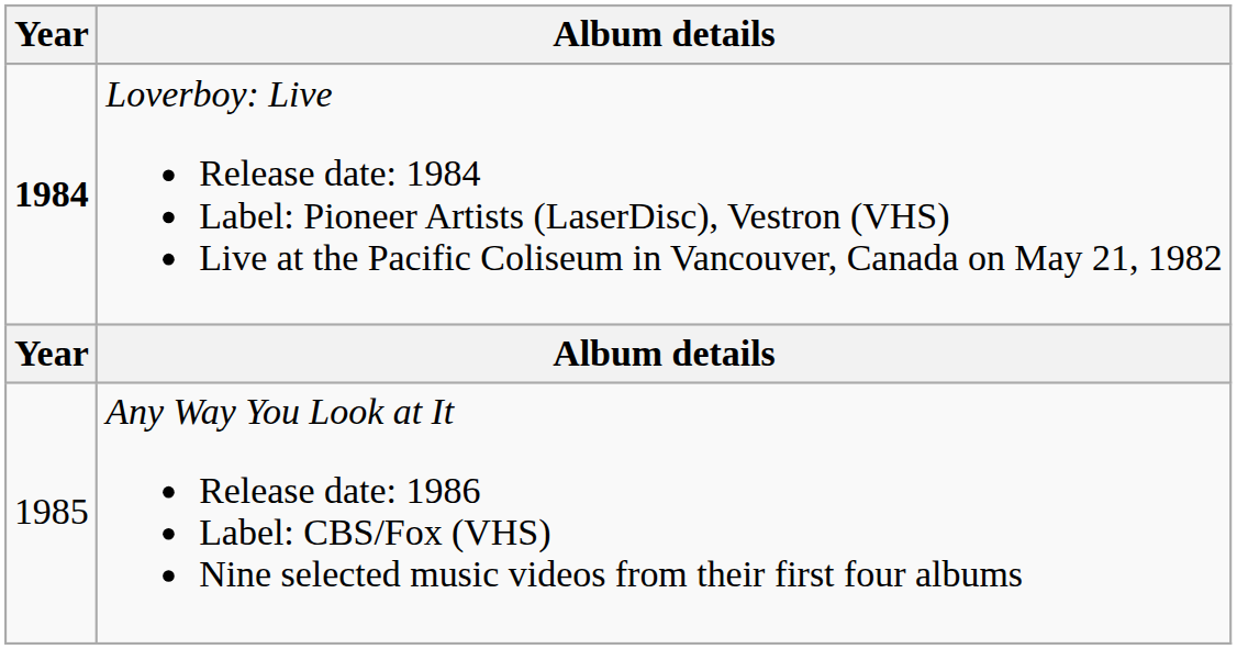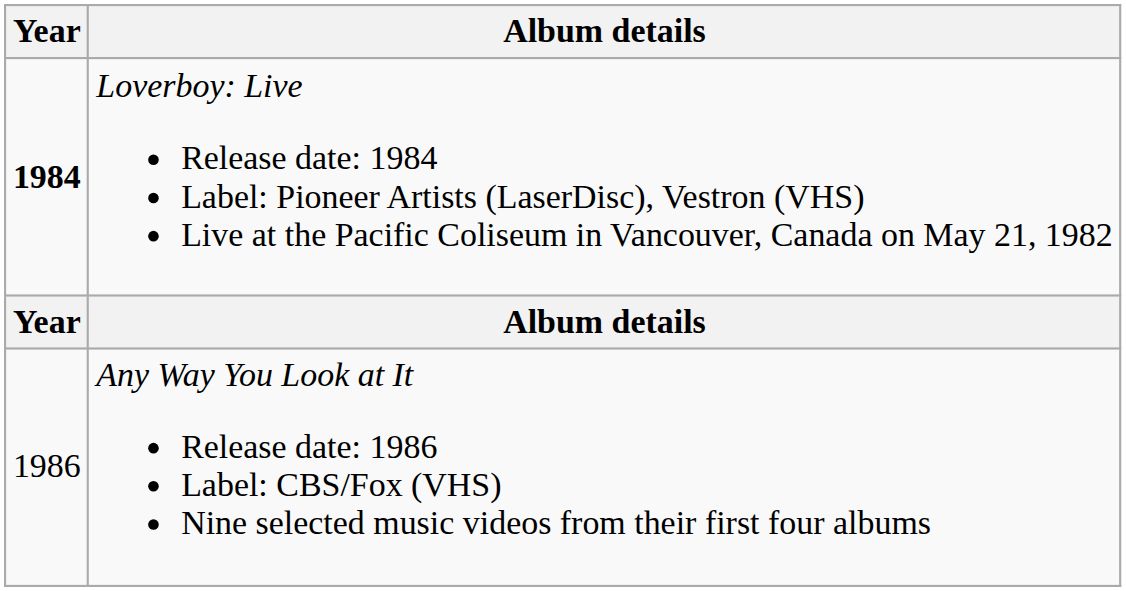row 4 | Year: 1985 -> 1986
